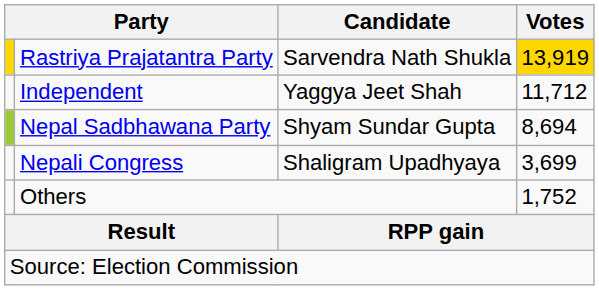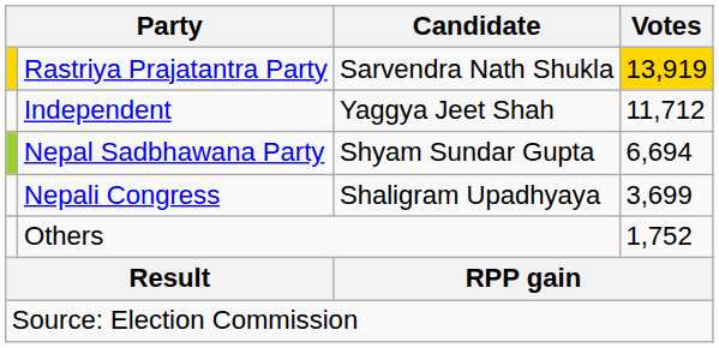Nepal Sadbhawana Party | Votes: 8,694 -> 6,694
